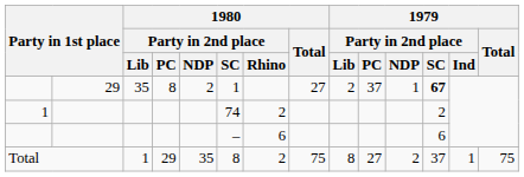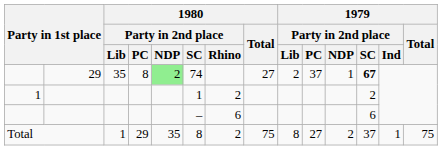row 4 | 1980 / Party in 2nd place / NDP: no background -> lightgreen background
row 4 | 1980 / Party in 2nd place / SC: 1 -> 74
row 5 | 1980 / Party in 2nd place / SC: 74 -> 1
